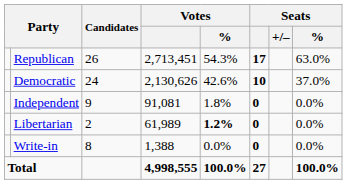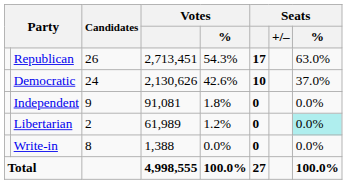Libertarian | Votes / %: bold -> normal
Libertarian | Seats / %: no background -> paleturquoise background
